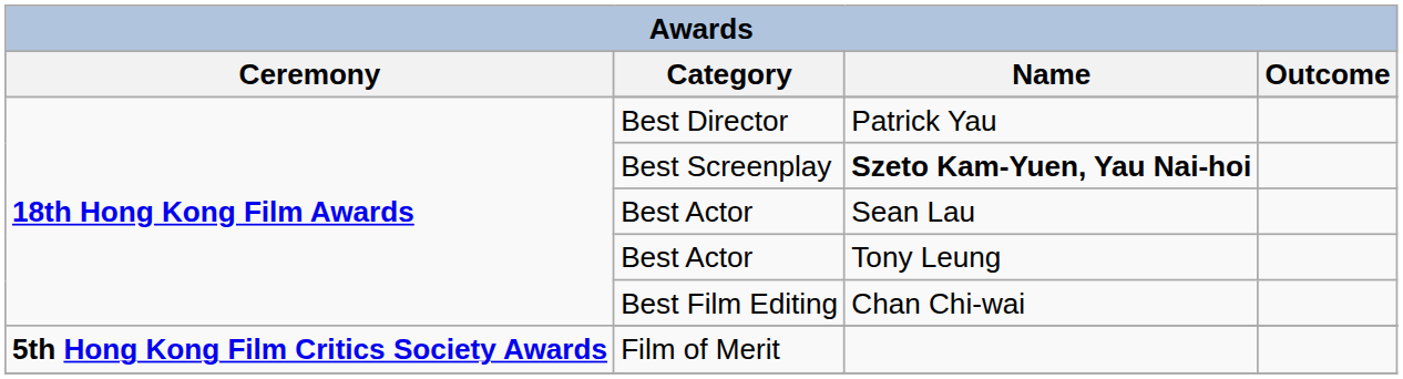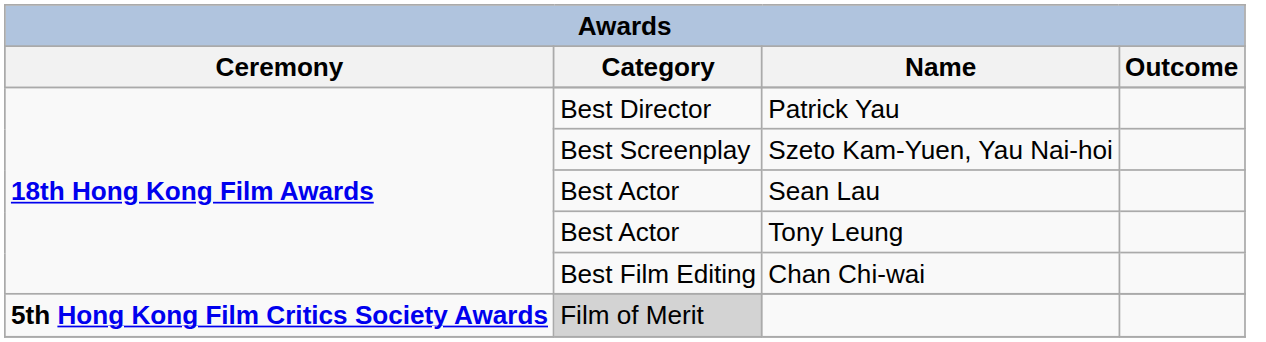Best Screenplay | Name: bold -> normal
Film of Merit | Category: no background -> lightgrey background
